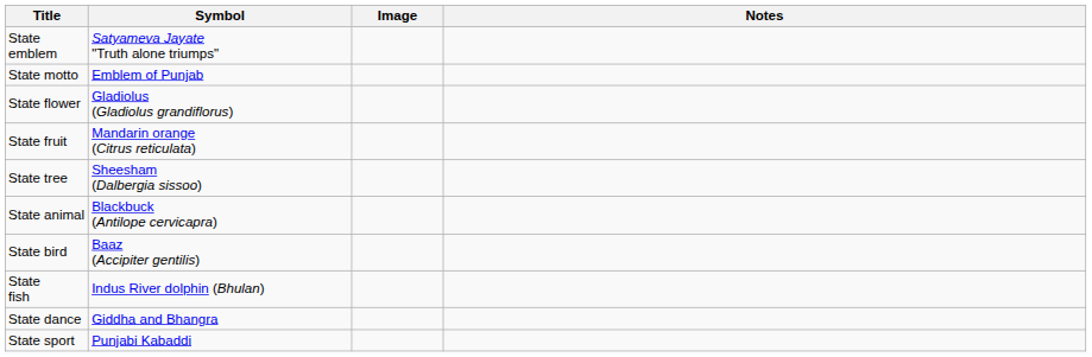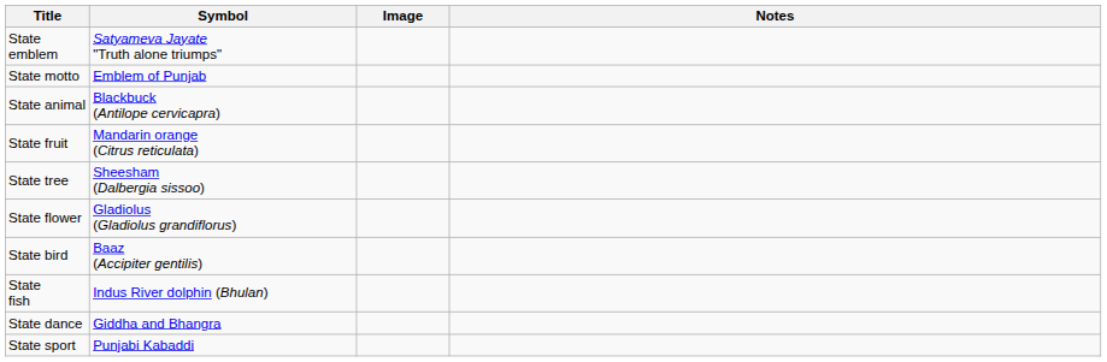rows swapped: State flower <-> State animal
